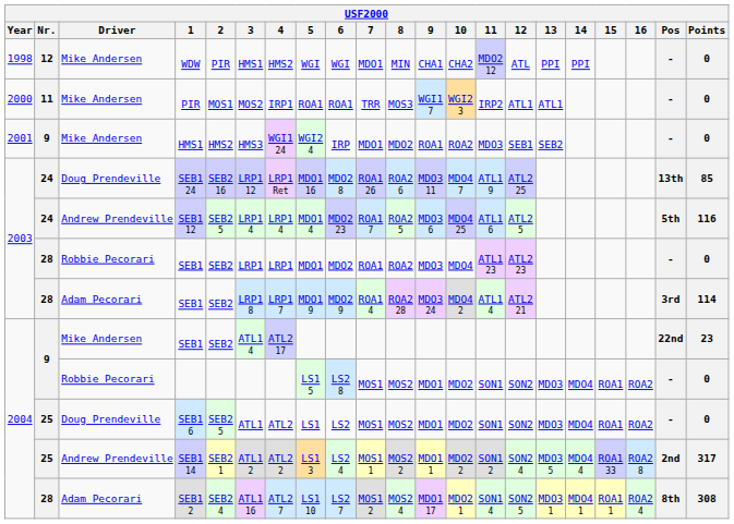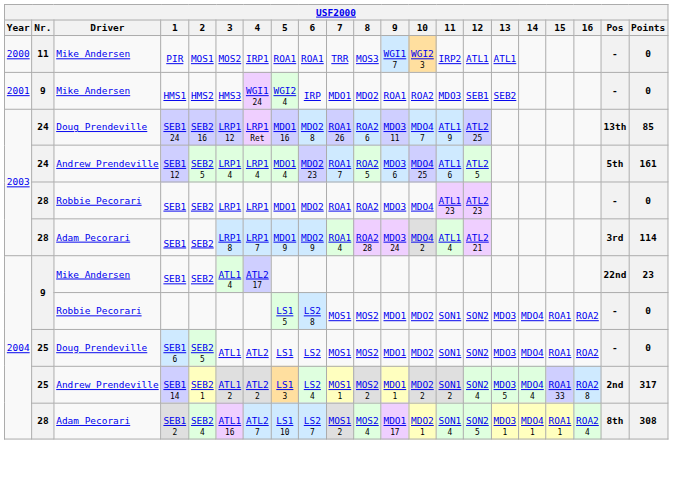- row: 1998 | 12 | Mike Andersen | WDW | PIR | HMS1 | HMS2 | WGI | WGI | MDO1 | MIN | CHA1 | CHA2 | MDO2 12 | ATL | PPI | PPI | - | 0
SEB1 12 | Points: 116 -> 161
